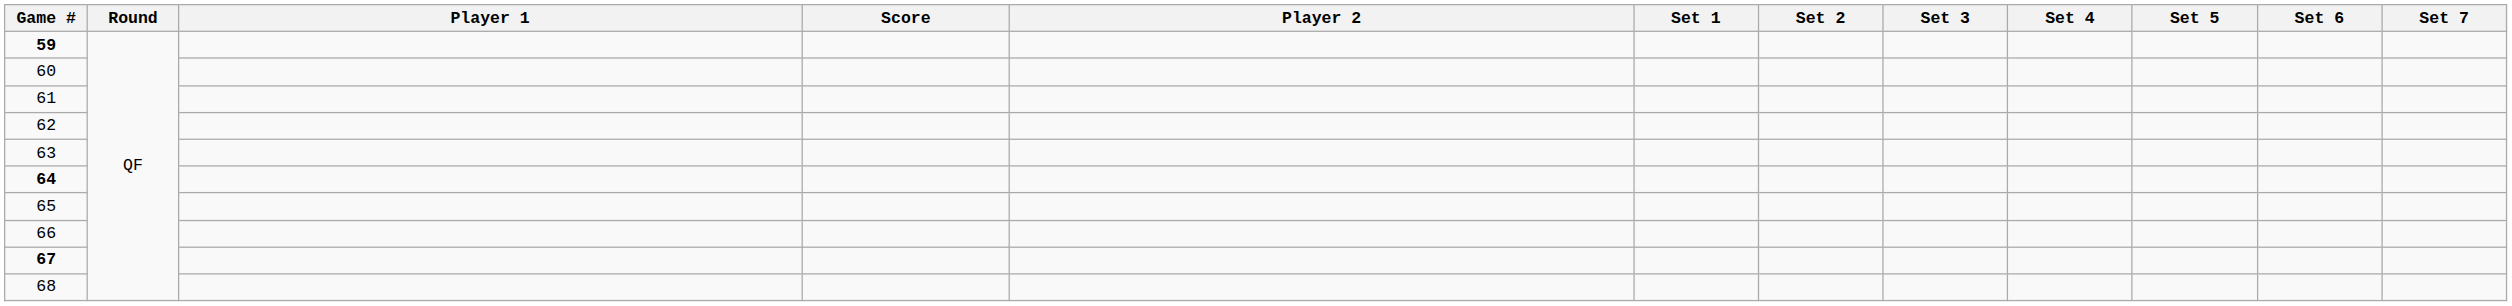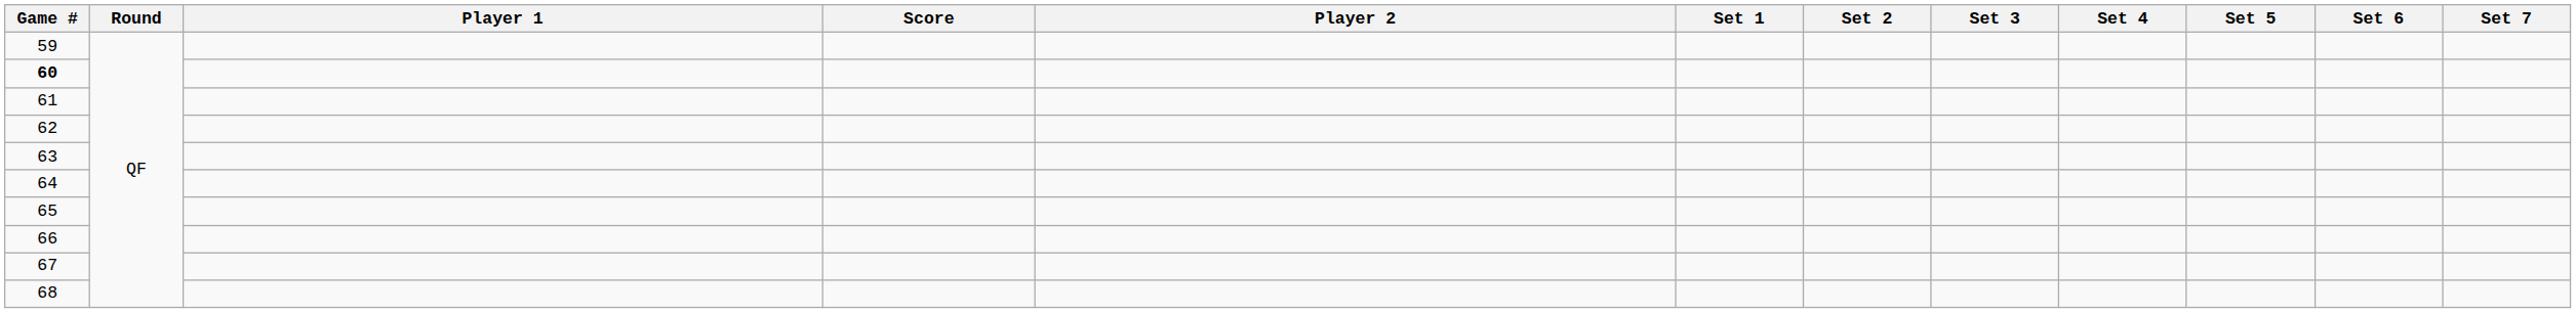59 | Game #: bold -> normal
60 | Game #: normal -> bold
64 | Game #: bold -> normal
67 | Game #: bold -> normal
